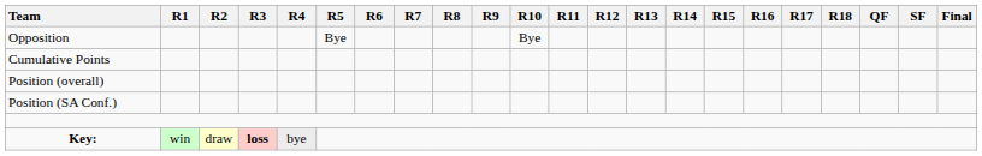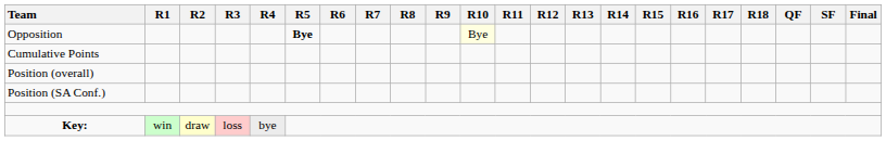Opposition | R5: normal -> bold
Opposition | R10: no background -> lightyellow background
Key: | R3: bold -> normal
